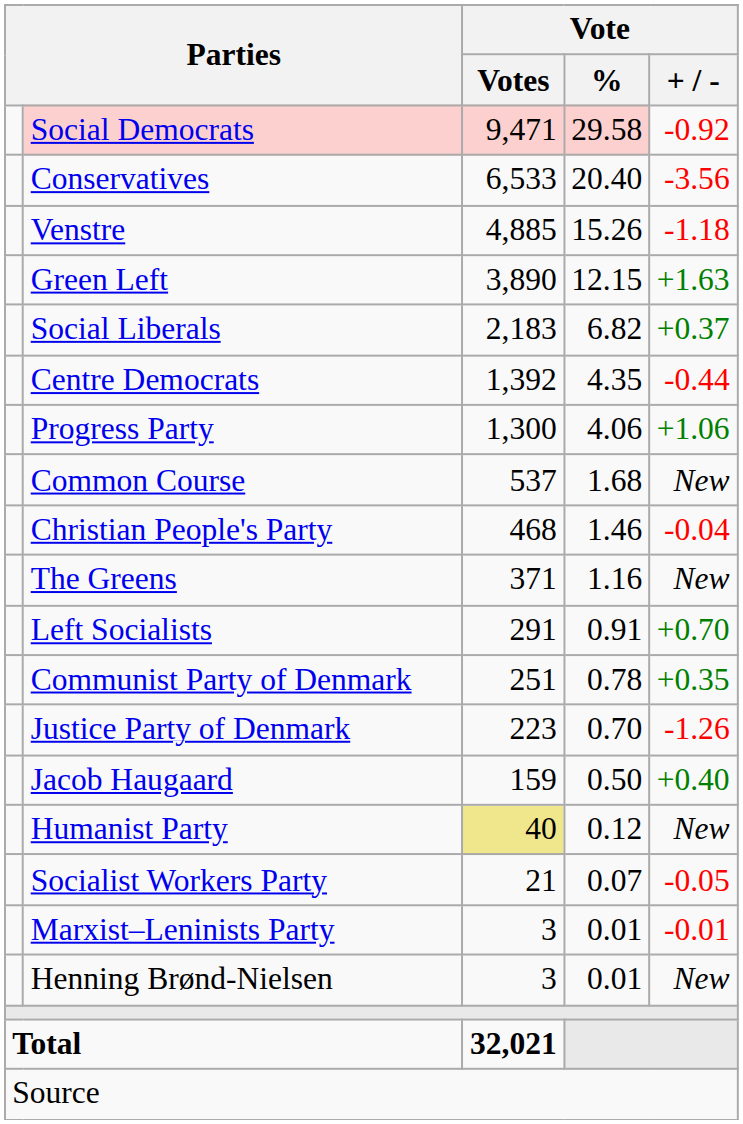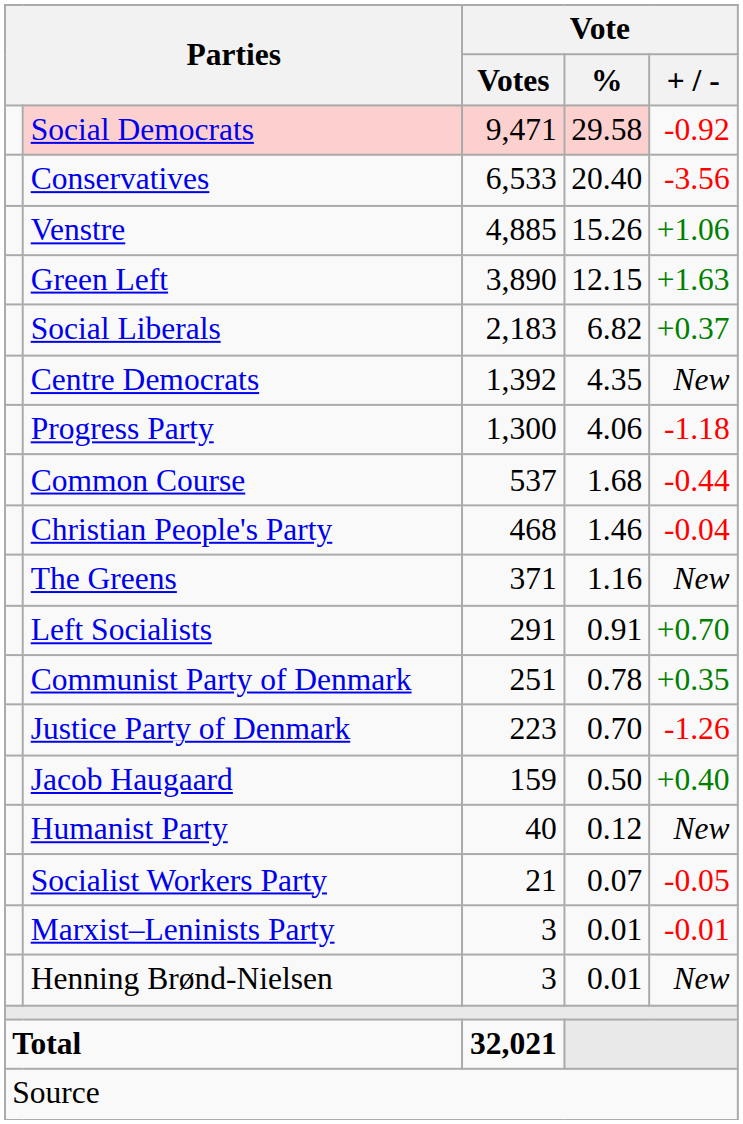Venstre | Vote / + / -: -1.18 -> +1.06
Centre Democrats | Vote / + / -: -0.44 -> New
Progress Party | Vote / + / -: +1.06 -> -1.18
Common Course | Vote / + / -: New -> -0.44
Humanist Party | Vote / Votes: khaki background -> no background
